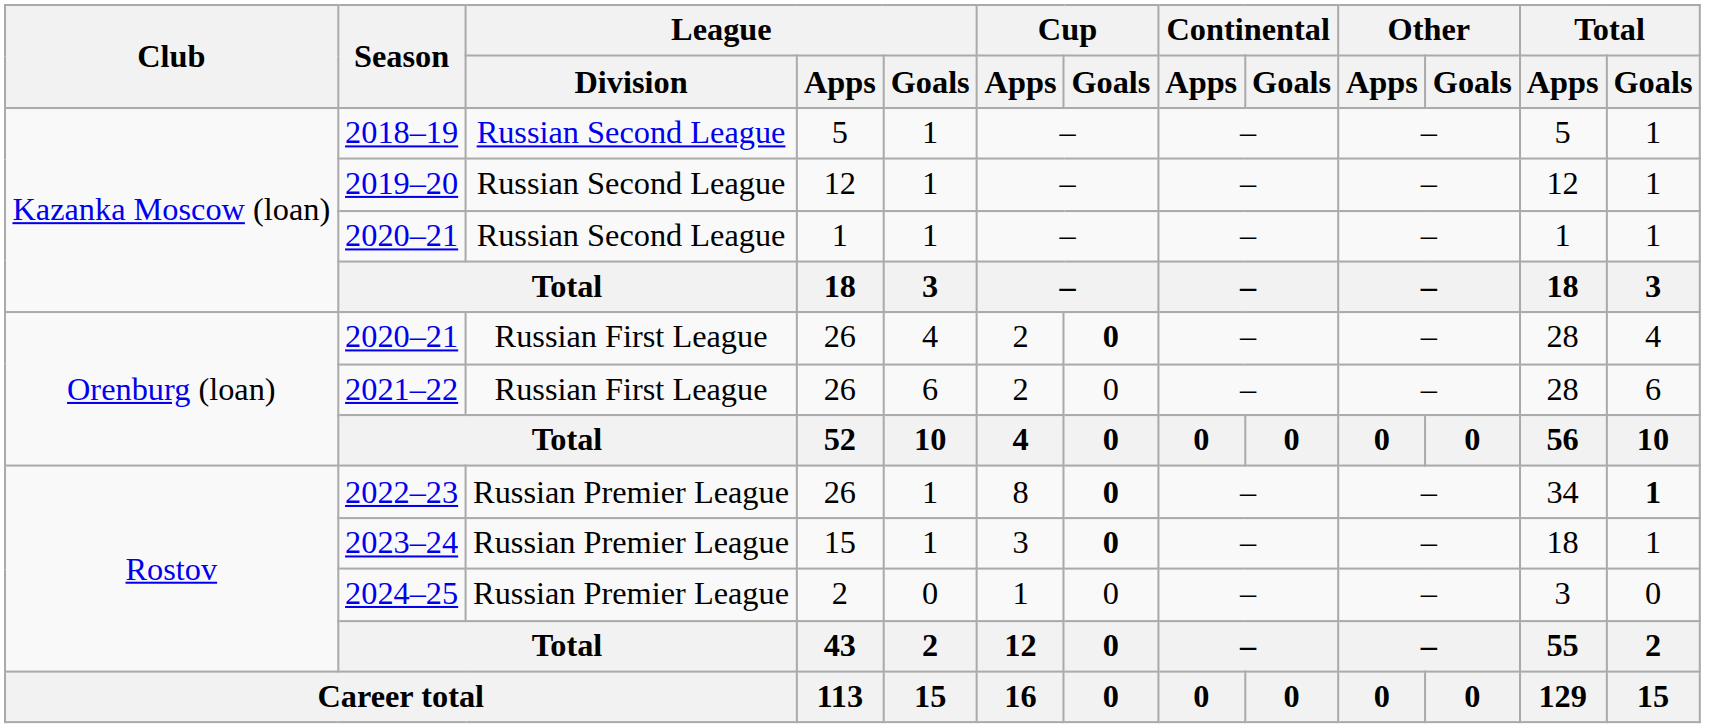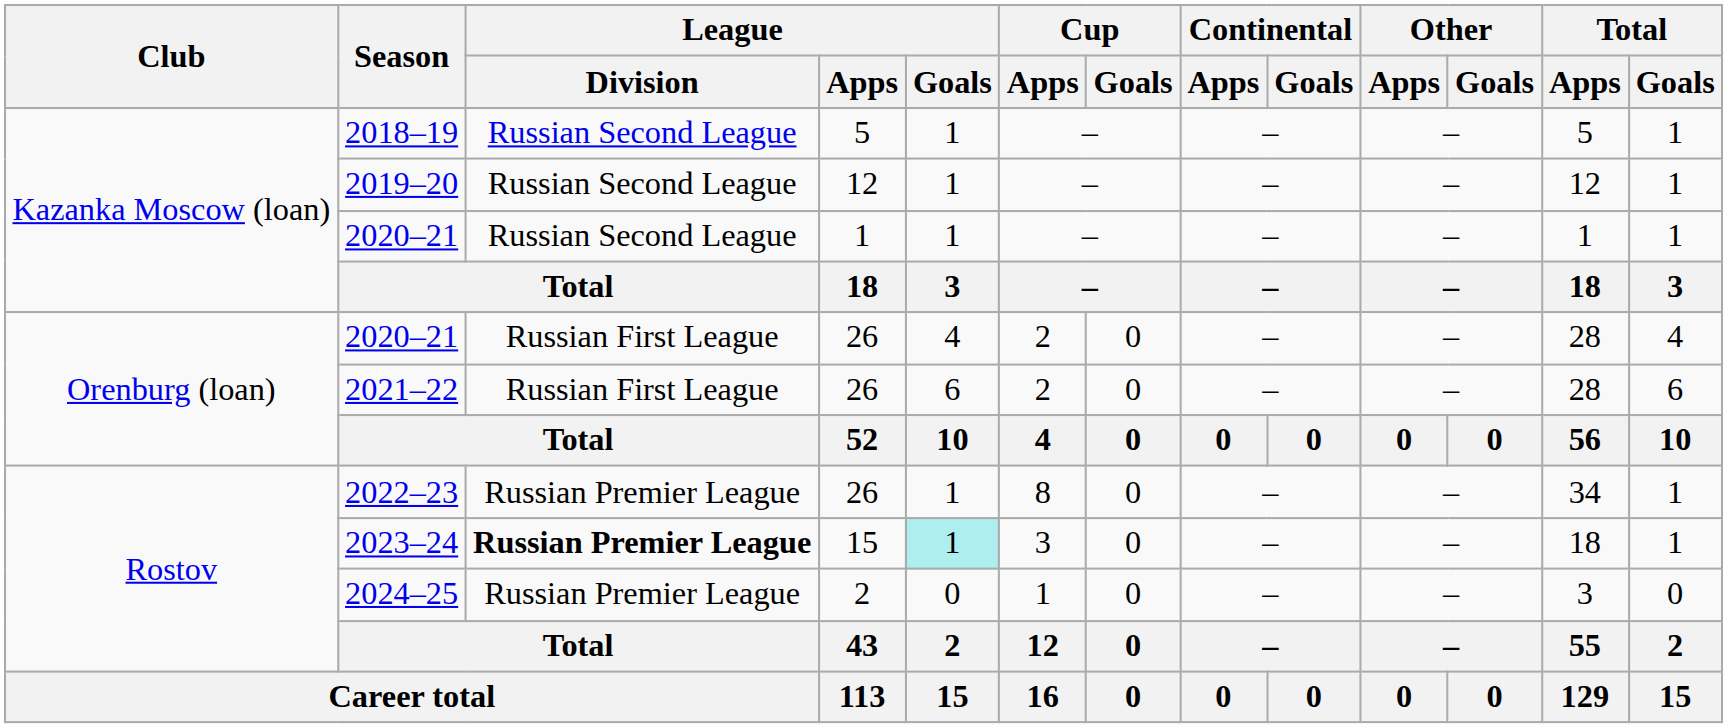2020–21 / 26 | Cup / Goals: bold -> normal
2022–23 | Cup / Goals: bold -> normal
2022–23 | Total / Goals: bold -> normal
2023–24 | League / Division: normal -> bold
2023–24 | League / Goals: no background -> paleturquoise background
2023–24 | Cup / Goals: bold -> normal
